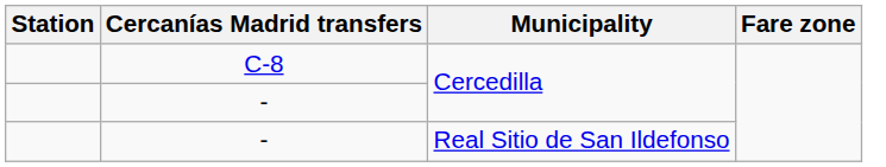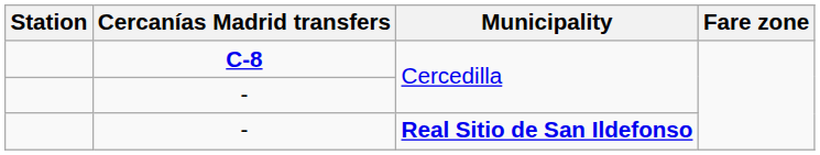C-8 | Cercanías Madrid transfers: normal -> bold
- / Real Sitio de San Ildefonso | Municipality: normal -> bold
